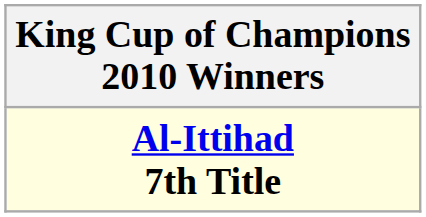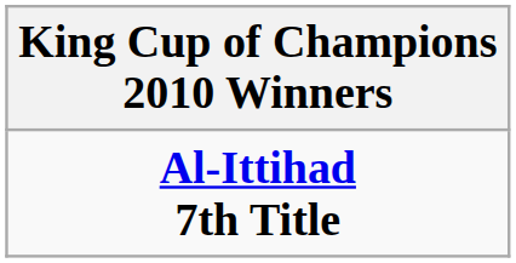row 2 | column 1: lightyellow background -> no background
